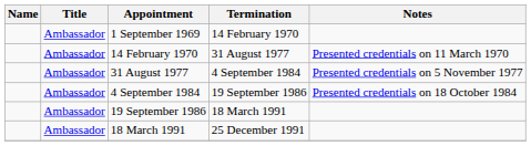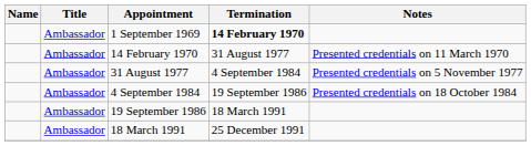1 September 1969 | Termination: normal -> bold
